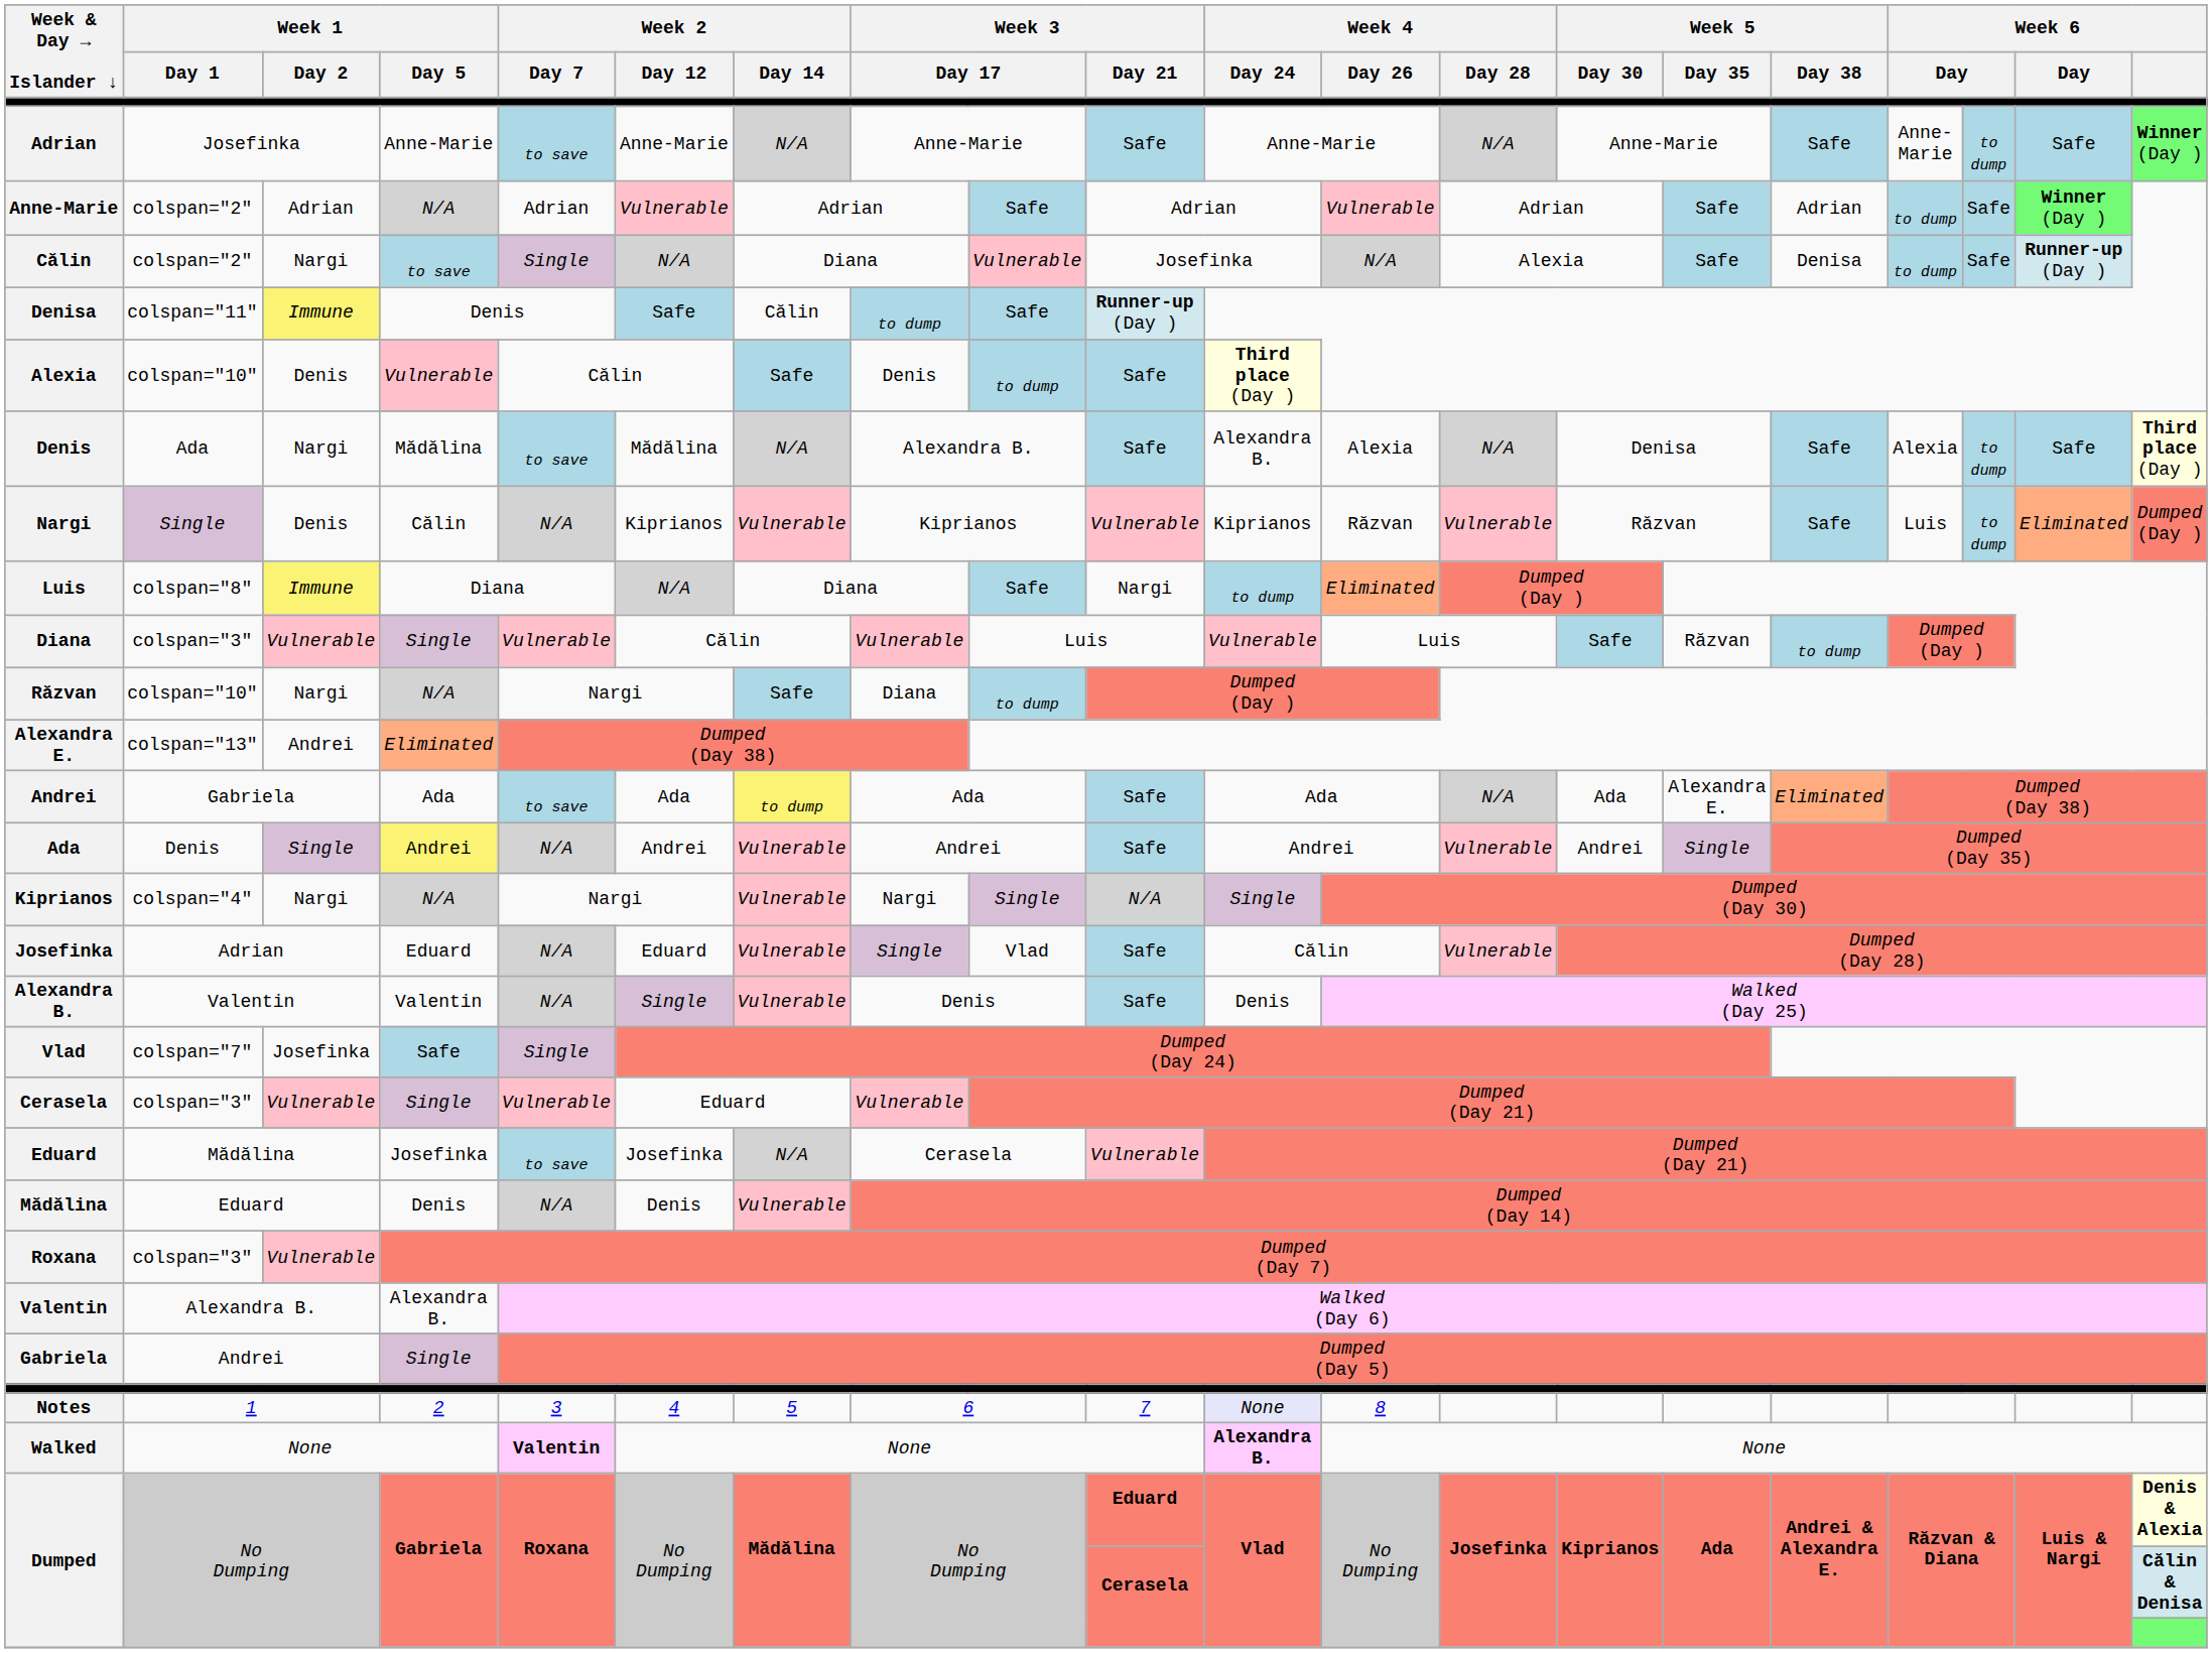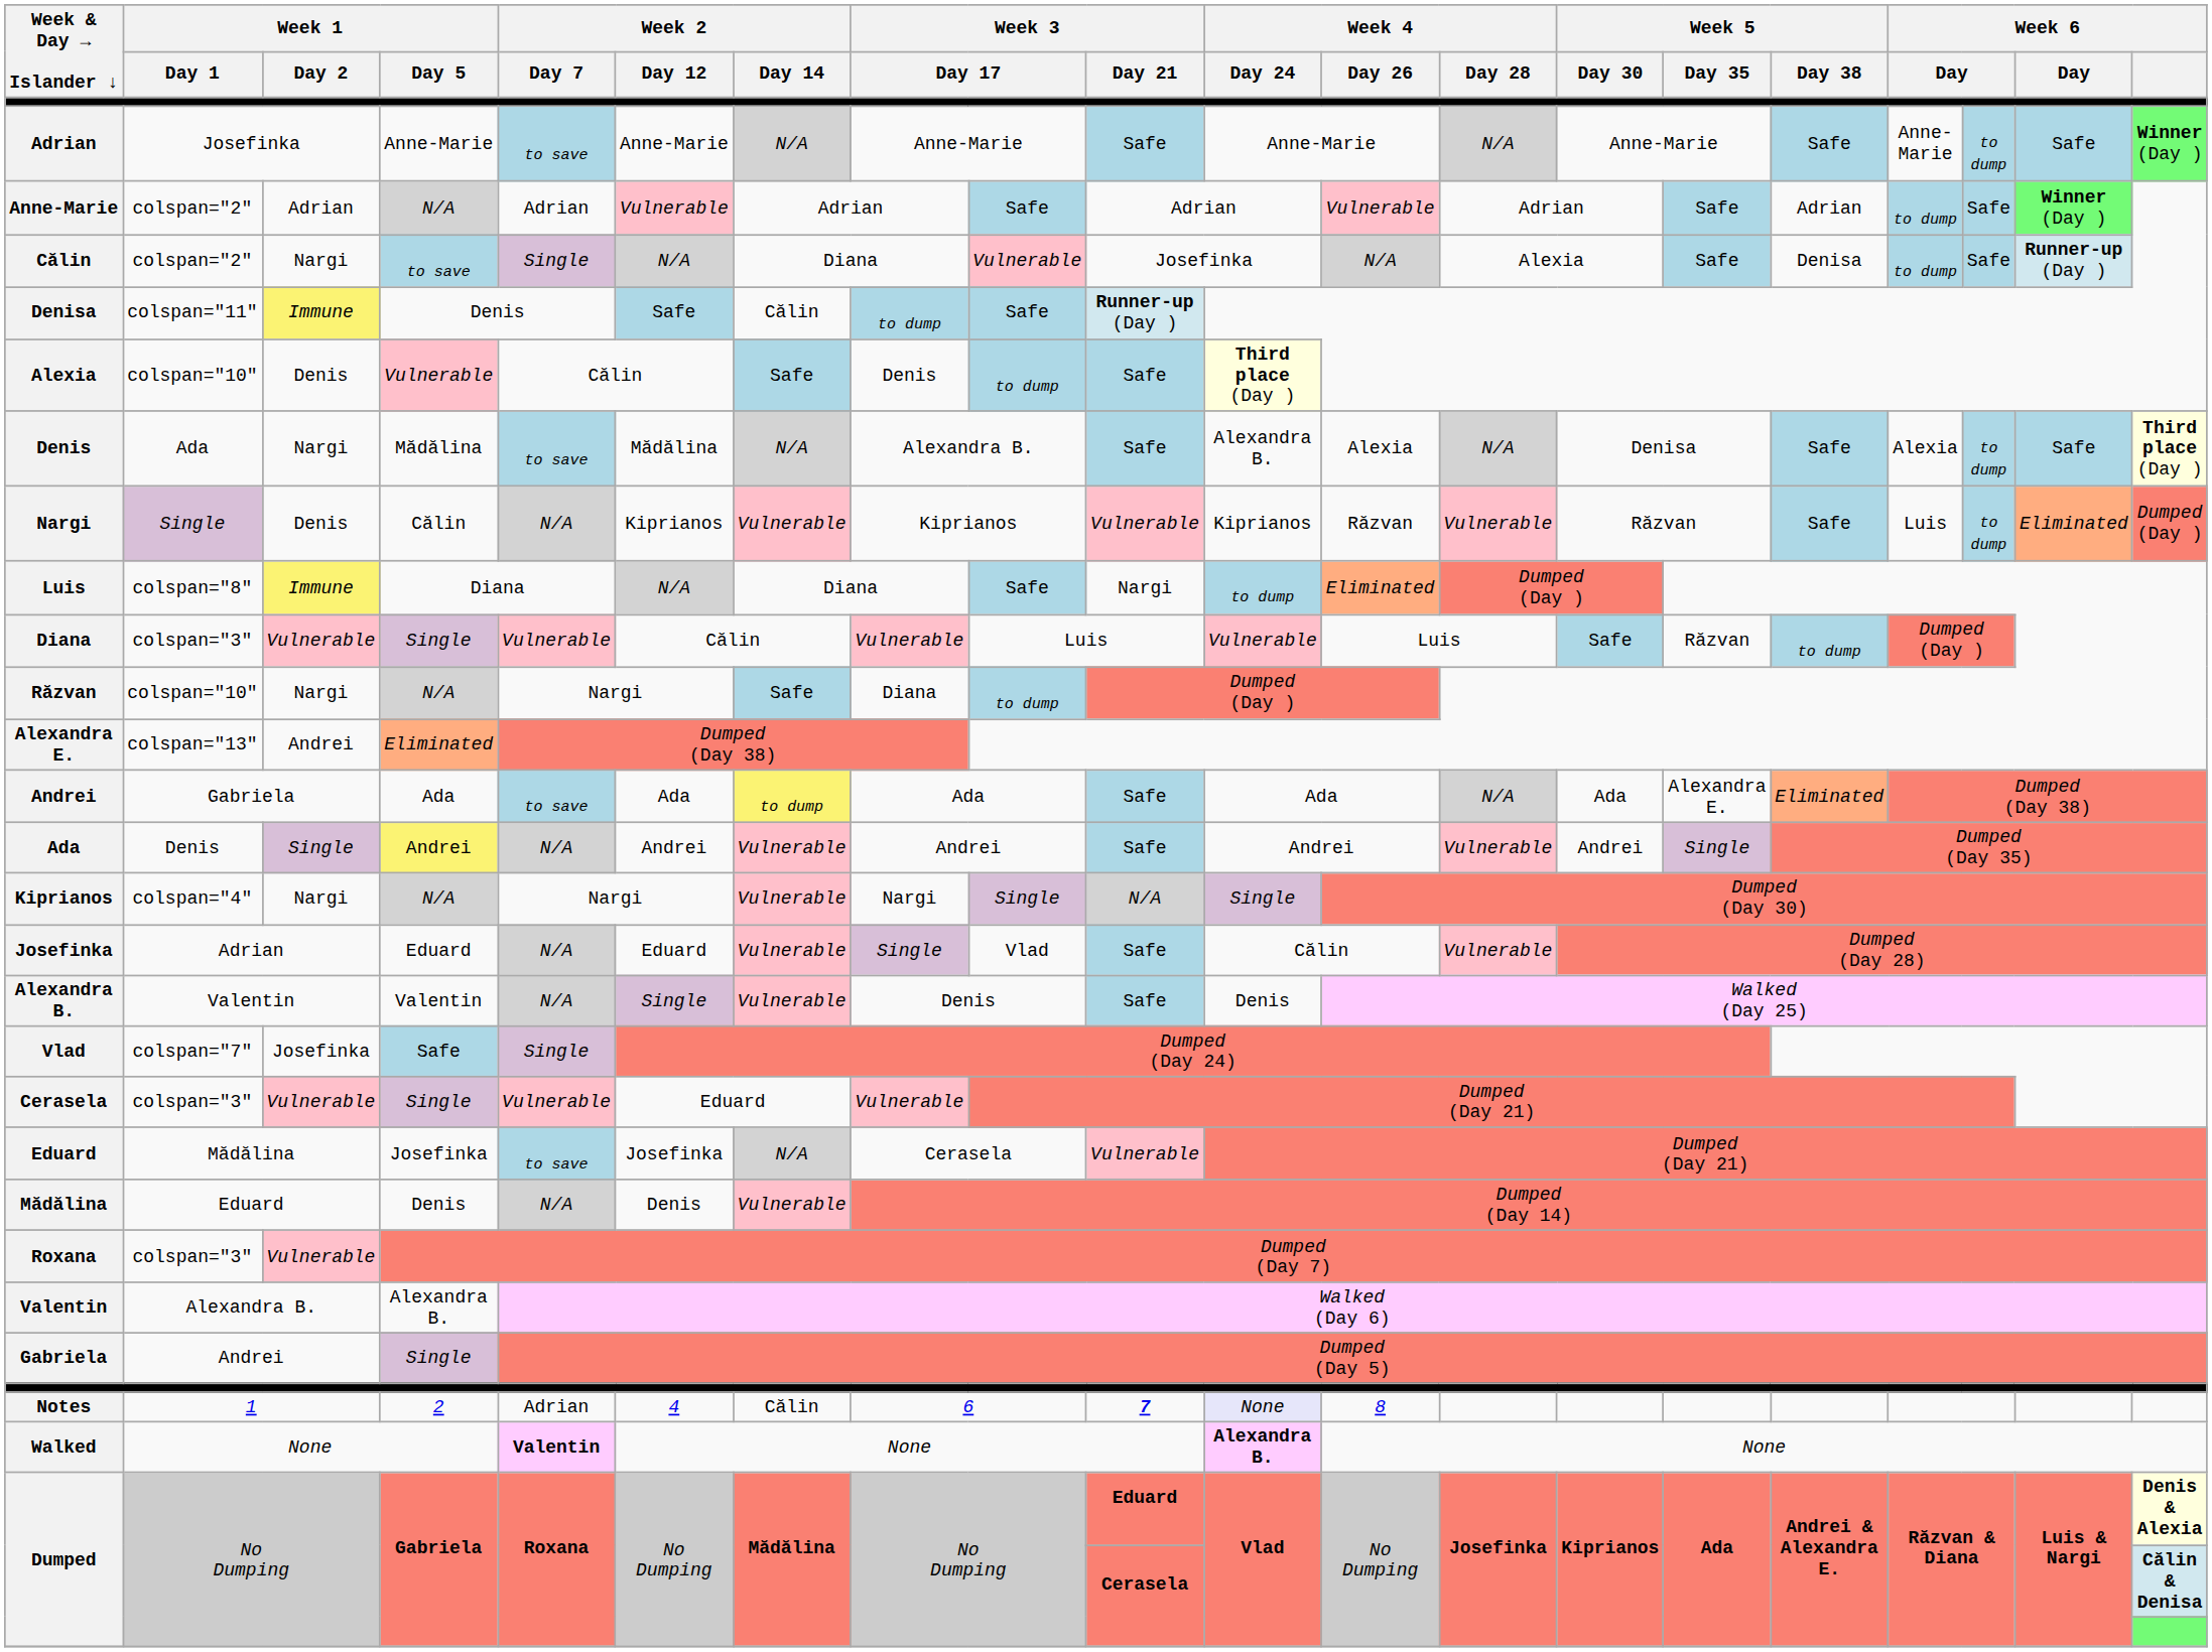Notes | Week 2 / Day 7: 3 -> Adrian
Notes | Week 2 / Day 14: 5 -> Călin
Notes | Week 3 / Day 21: normal -> bold
